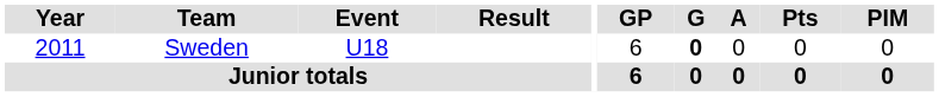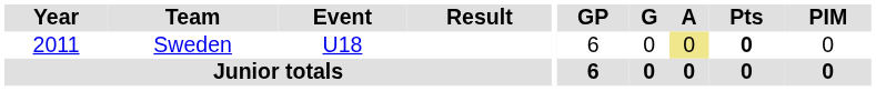Sweden | G: bold -> normal
Sweden | A: no background -> khaki background
Sweden | Pts: normal -> bold
